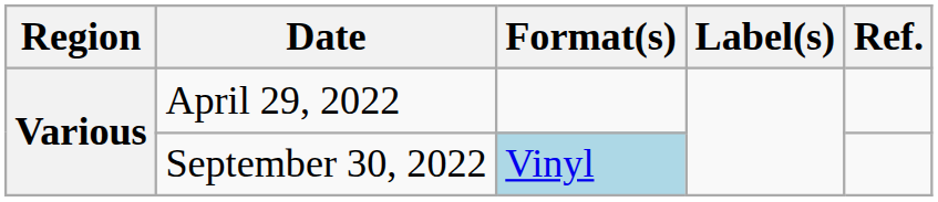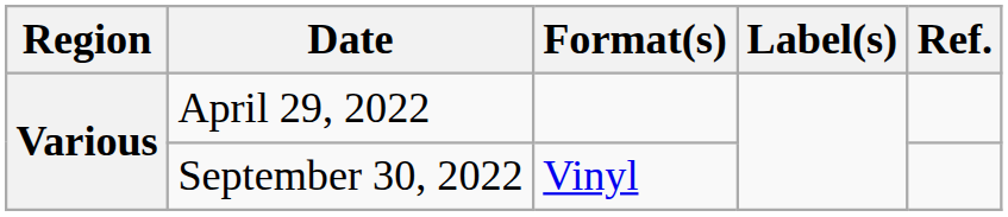September 30, 2022 | Format(s): lightblue background -> no background
